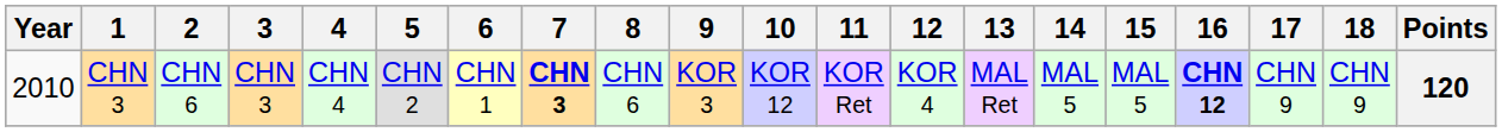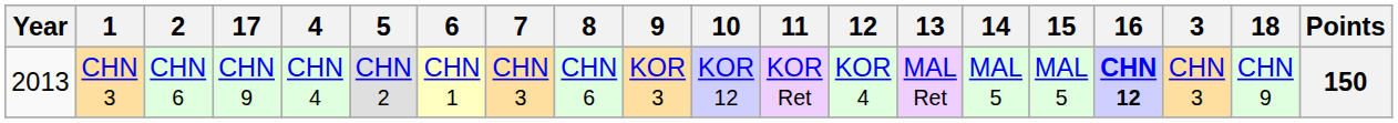columns swapped: 3 <-> 17
row 2 | Year: 2010 -> 2013
row 2 | 7: bold -> normal
row 2 | Points: 120 -> 150
